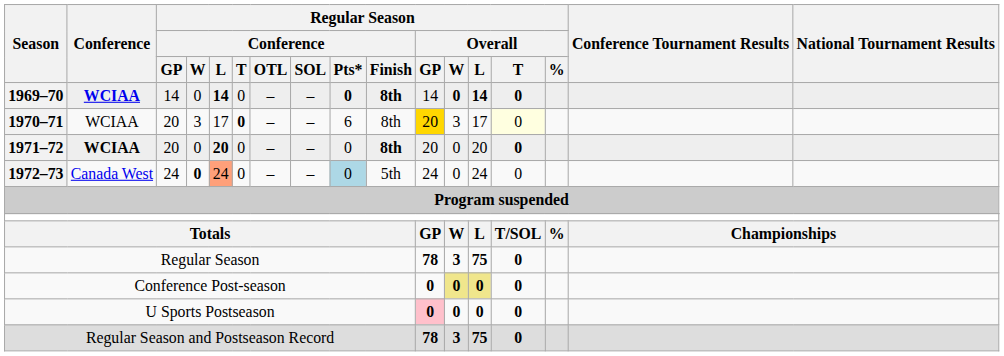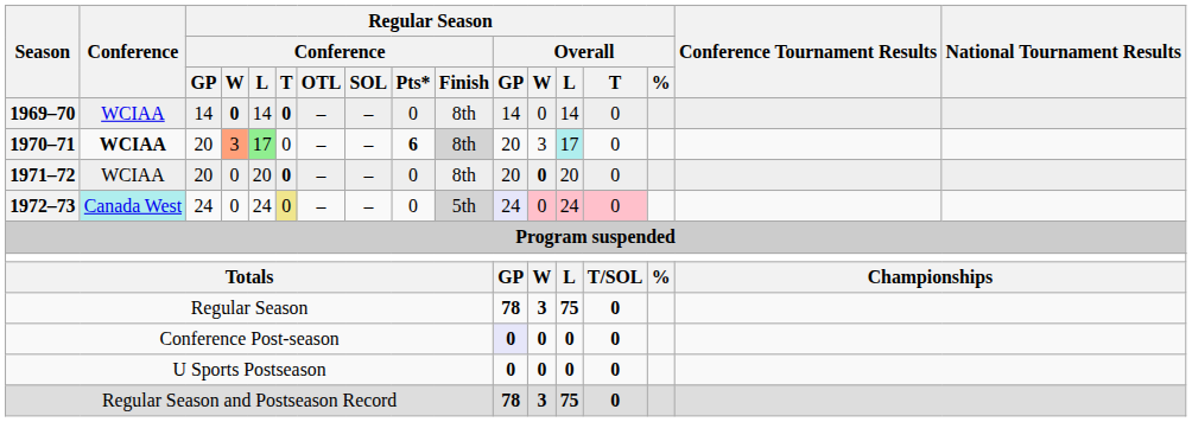1969–70 | Conference: bold -> normal
1969–70 | Regular Season / Conference / W: normal -> bold
1969–70 | Regular Season / Conference / L: bold -> normal
1969–70 | Regular Season / Conference / T: normal -> bold
1969–70 | Regular Season / Conference / Pts*: bold -> normal
1969–70 | Regular Season / Conference / Finish: bold -> normal
1969–70 | Regular Season / Overall / W: bold -> normal
1969–70 | Regular Season / Overall / L: bold -> normal
1969–70 | Regular Season / Overall / T: bold -> normal
1970–71 | Conference: normal -> bold
1970–71 | Regular Season / Conference / W: no background -> lightsalmon background
1970–71 | Regular Season / Conference / L: no background -> lightgreen background
1970–71 | Regular Season / Conference / T: bold -> normal
1970–71 | Regular Season / Conference / Pts*: normal -> bold
1970–71 | Regular Season / Conference / Finish: no background -> lightgrey background
1970–71 | Regular Season / Overall / GP: gold background -> no background
1970–71 | Regular Season / Overall / L: no background -> paleturquoise background
1970–71 | Regular Season / Overall / T: lightyellow background -> no background
1971–72 | Conference: bold -> normal
1971–72 | Regular Season / Conference / L: bold -> normal
1971–72 | Regular Season / Conference / T: normal -> bold
1971–72 | Regular Season / Conference / Finish: bold -> normal
1971–72 | Regular Season / Overall / W: normal -> bold
1971–72 | Regular Season / Overall / T: bold -> normal
1972–73 | Conference: no background -> paleturquoise background
1972–73 | Regular Season / Conference / W: bold -> normal
1972–73 | Regular Season / Conference / L: lightsalmon background -> no background
1972–73 | Regular Season / Conference / T: no background -> khaki background
1972–73 | Regular Season / Conference / Pts*: lightblue background -> no background
1972–73 | Regular Season / Conference / Finish: no background -> lightgrey background
1972–73 | Regular Season / Overall / GP: no background -> lavender background
1972–73 | Regular Season / Overall / W: no background -> pink background
1972–73 | Regular Season / Overall / L: no background -> pink background
1972–73 | Regular Season / Overall / T: no background -> pink background
Conference Post-season | Regular Season / Overall / GP: no background -> lavender background
Conference Post-season | Regular Season / Overall / W: khaki background -> no background
Conference Post-season | Regular Season / Overall / L: khaki background -> no background
U Sports Postseason | Regular Season / Overall / GP: pink background -> no background
